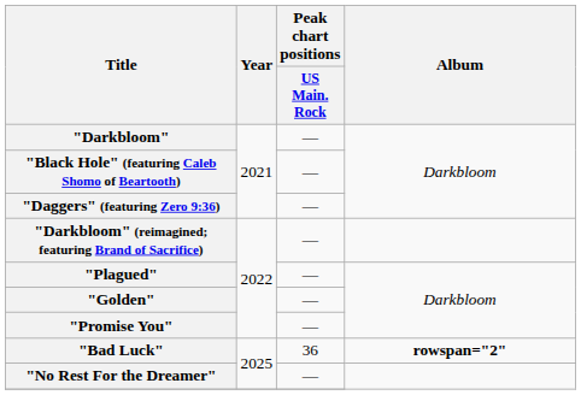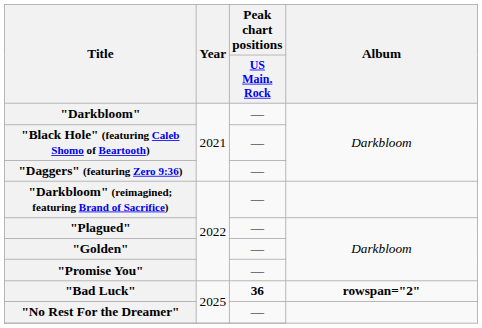"Bad Luck" | Peak chart positions / US Main. Rock: normal -> bold
